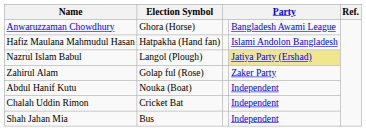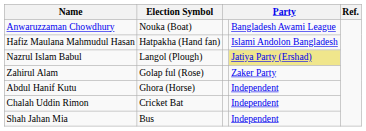Anwaruzzaman Chowdhury | Election Symbol: Ghora (Horse) -> Nouka (Boat)
Abdul Hanif Kutu | Election Symbol: Nouka (Boat) -> Ghora (Horse)
